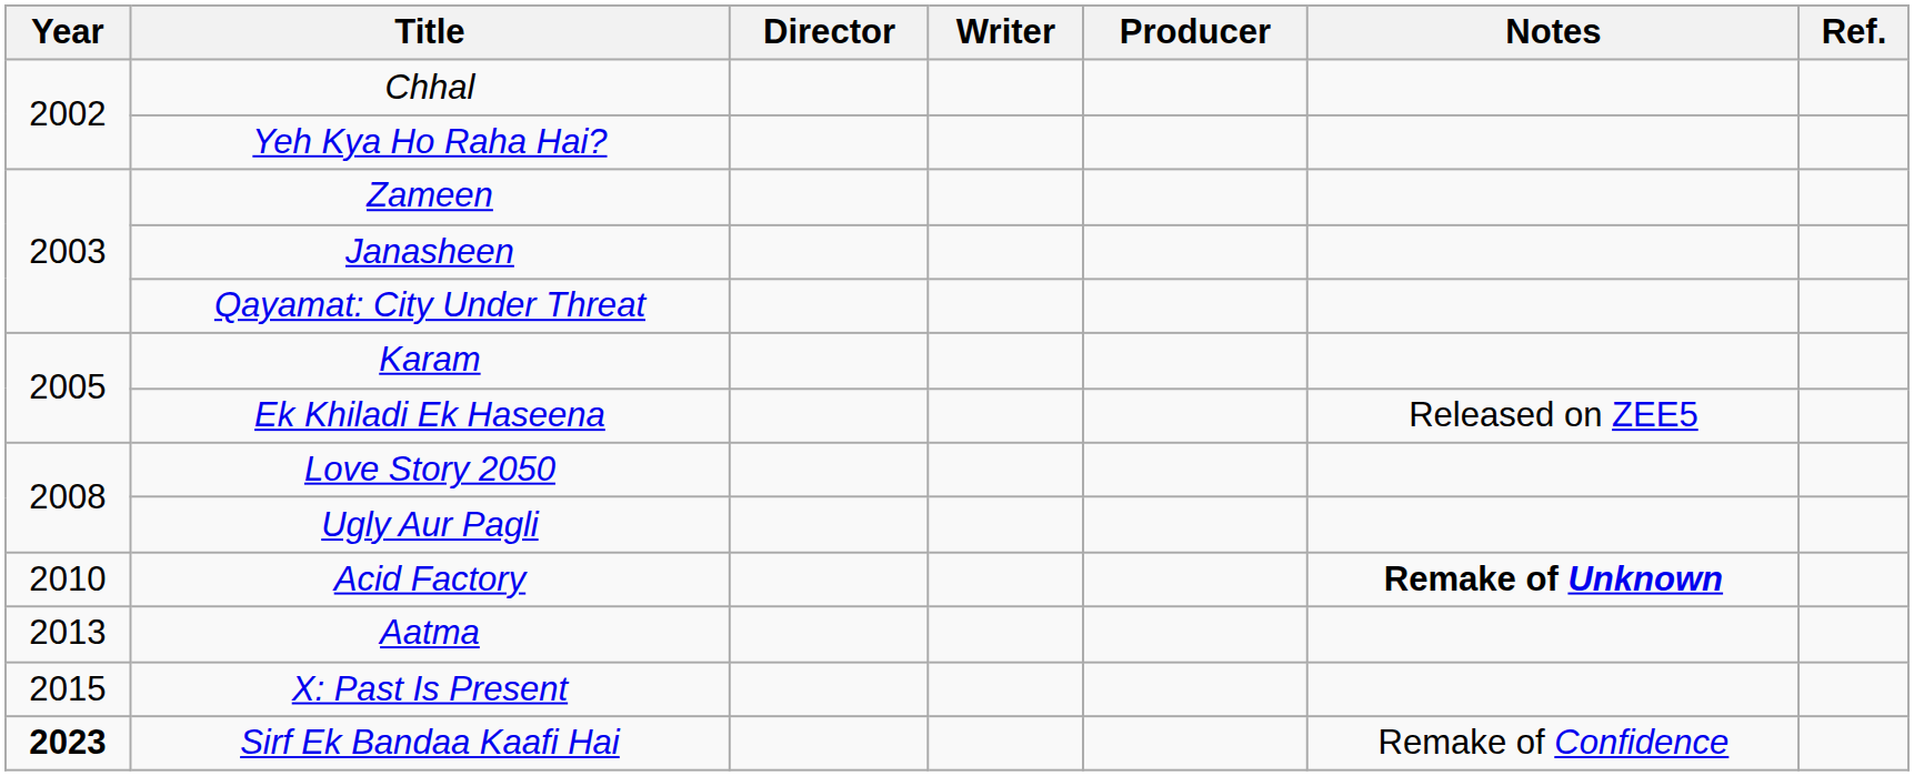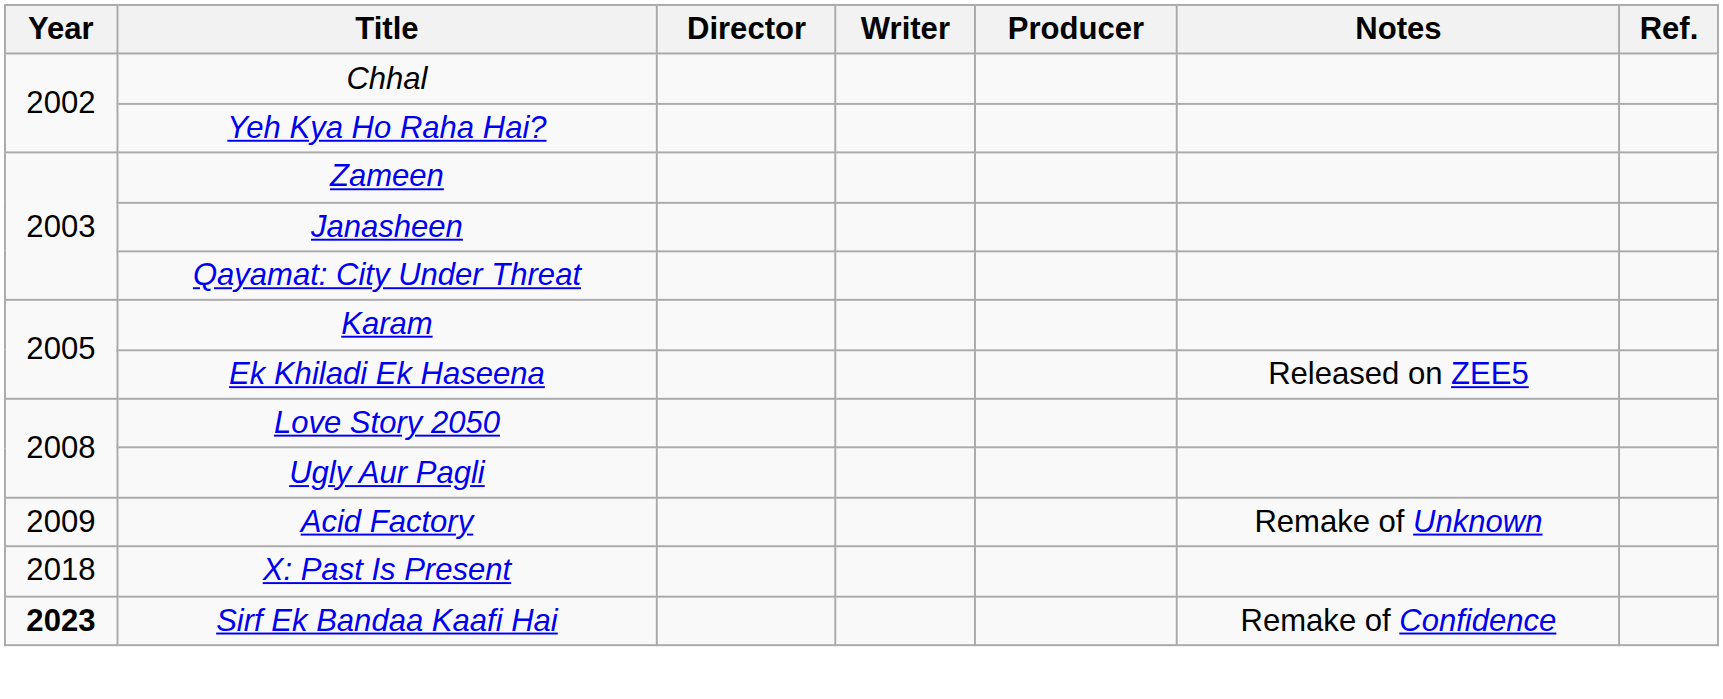Acid Factory | Year: 2010 -> 2009
Acid Factory | Notes: bold -> normal
- row: 2013 | Aatma
X: Past Is Present | Year: 2015 -> 2018
